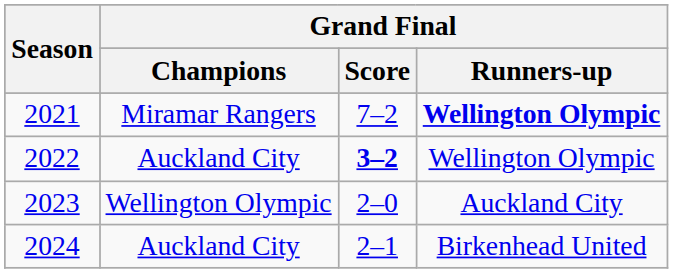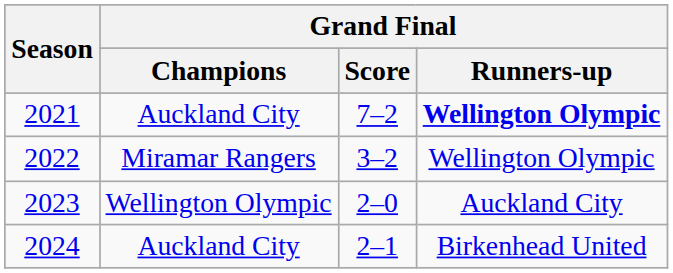2021 | Grand Final / Champions: Miramar Rangers -> Auckland City
2022 | Grand Final / Champions: Auckland City -> Miramar Rangers
2022 | Grand Final / Score: bold -> normal
